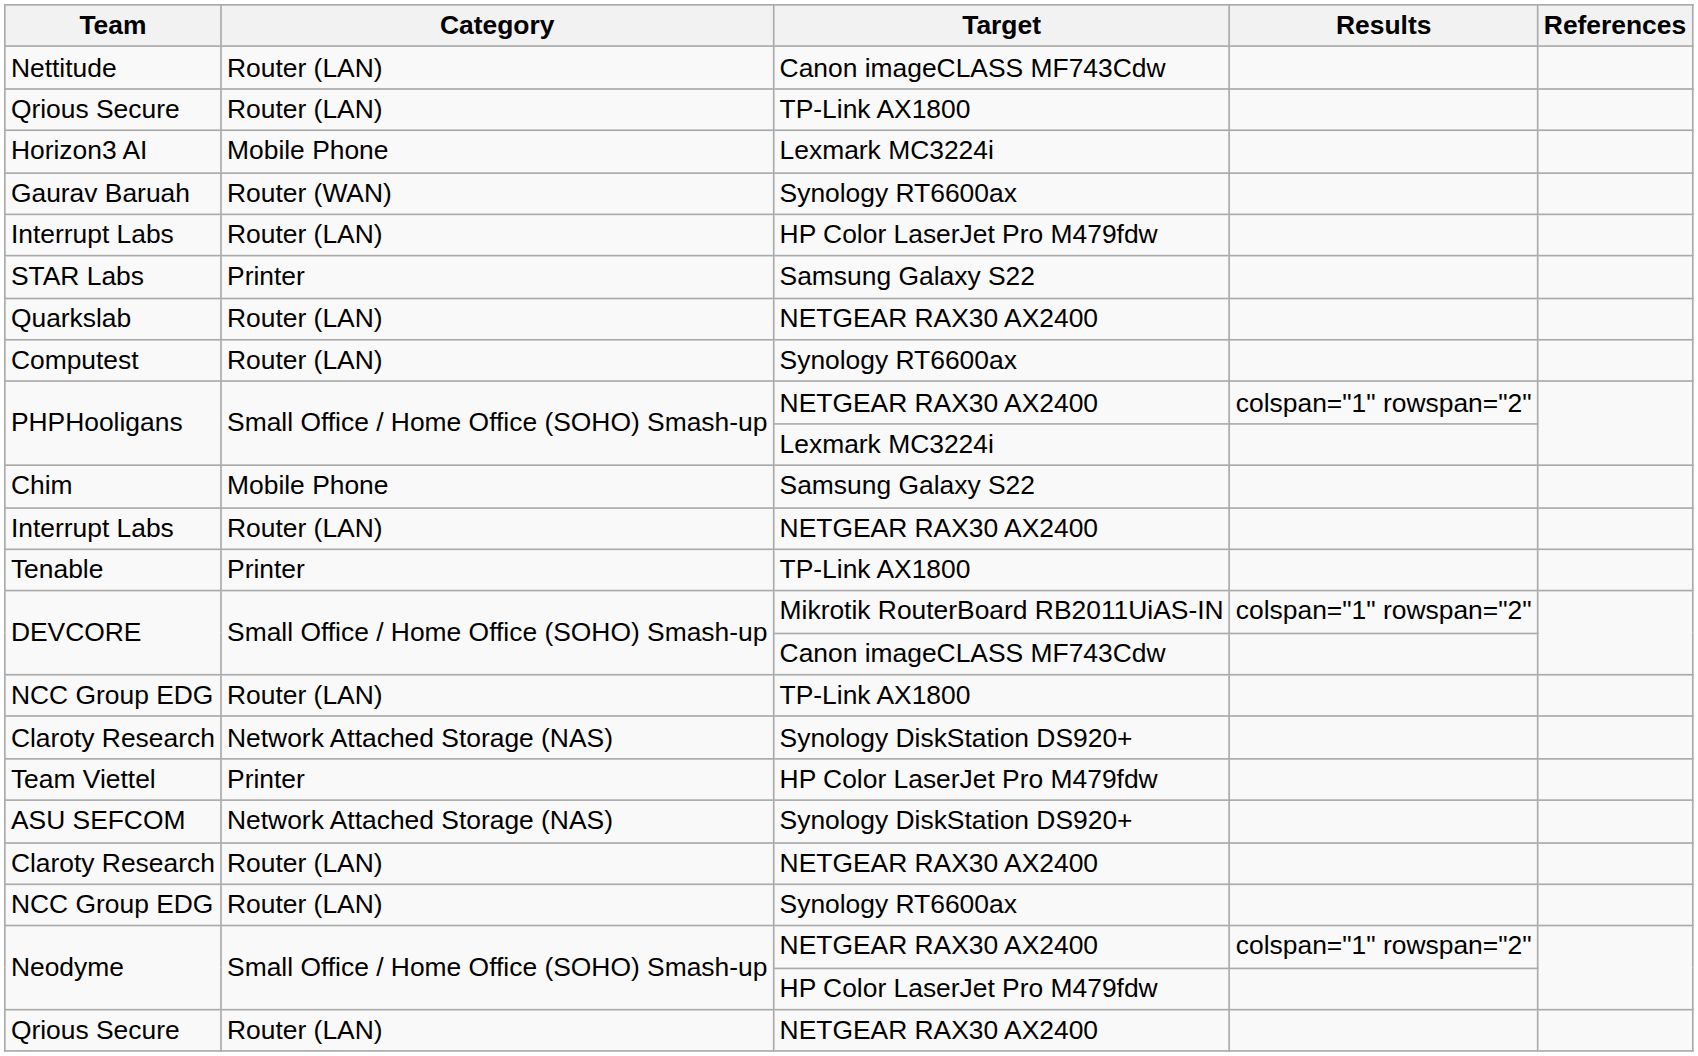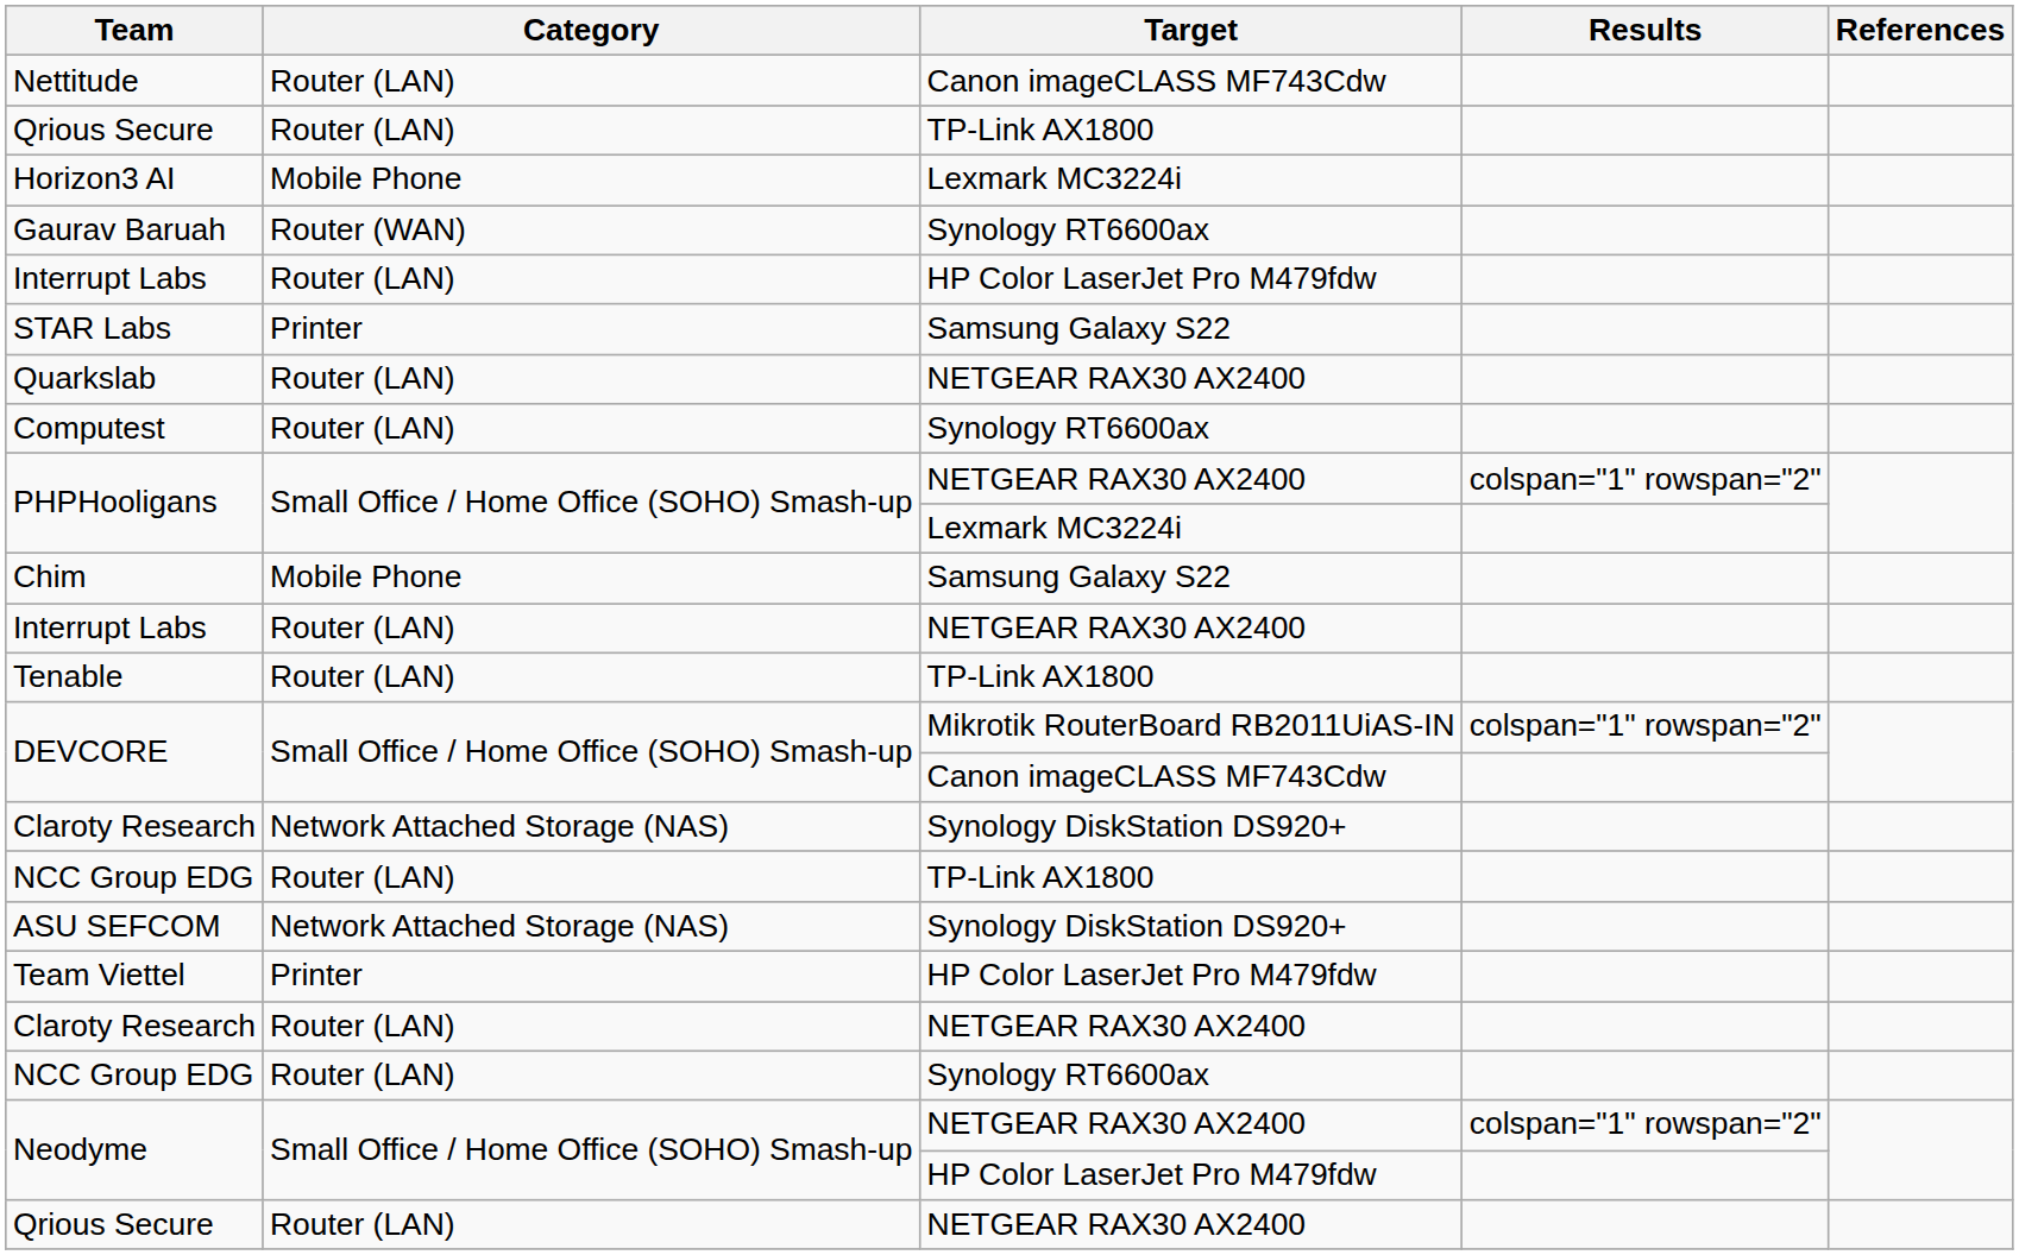Tenable | Category: Printer -> Router (LAN)
rows swapped: Claroty Research / Synology DiskStation DS920+ <-> NCC Group EDG / TP-Link AX1800
rows swapped: Team Viettel <-> ASU SEFCOM
